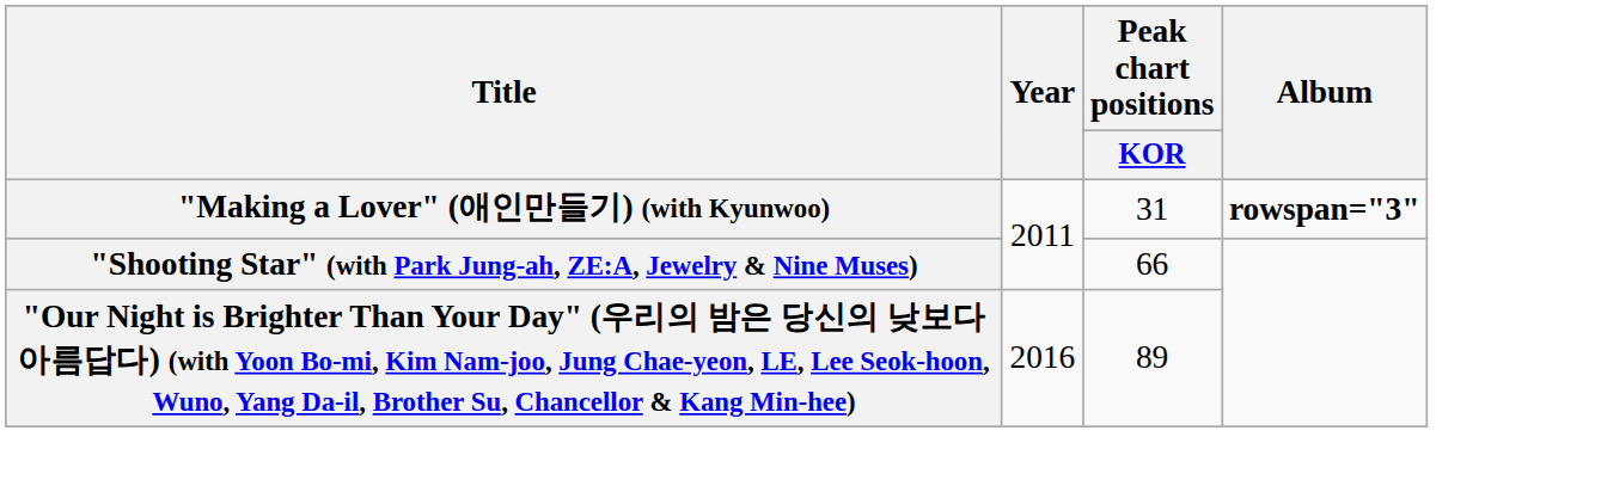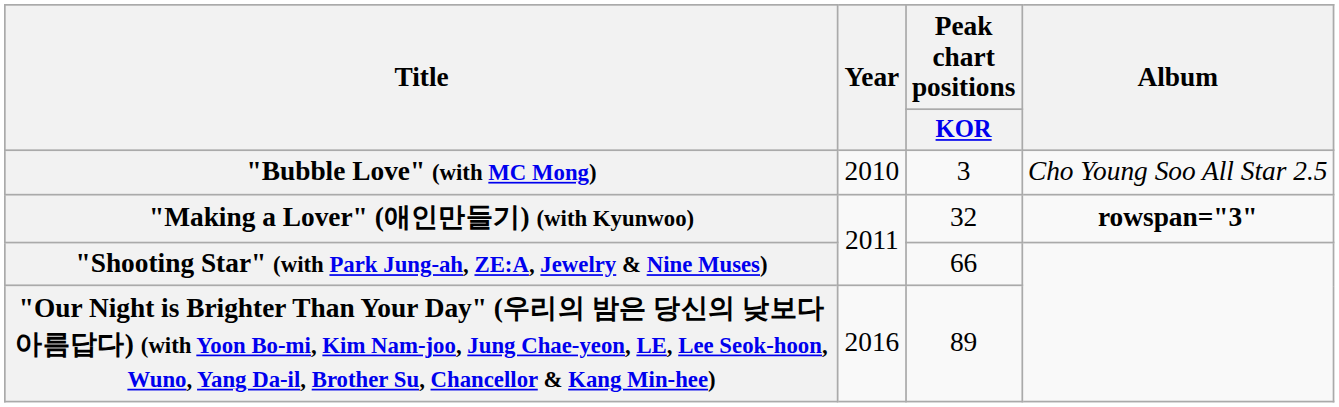+ row: "Bubble Love" (with MC Mong) | 2010 | 3 | Cho Young Soo All Star 2.5
"Making a Lover" (애인만들기) (with Kyunwoo) | Peak chart positions / KOR: 31 -> 32
